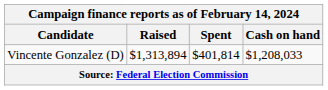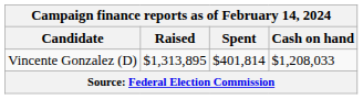Vincente Gonzalez (D) | Raised: $1,313,894 -> $1,313,895
